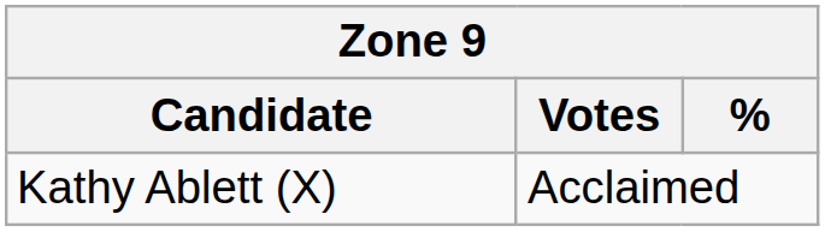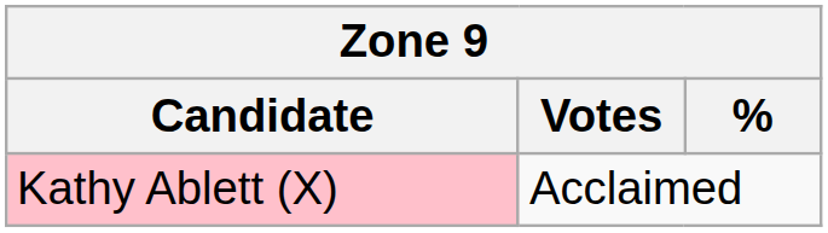Kathy Ablett (X) | Candidate: no background -> pink background
